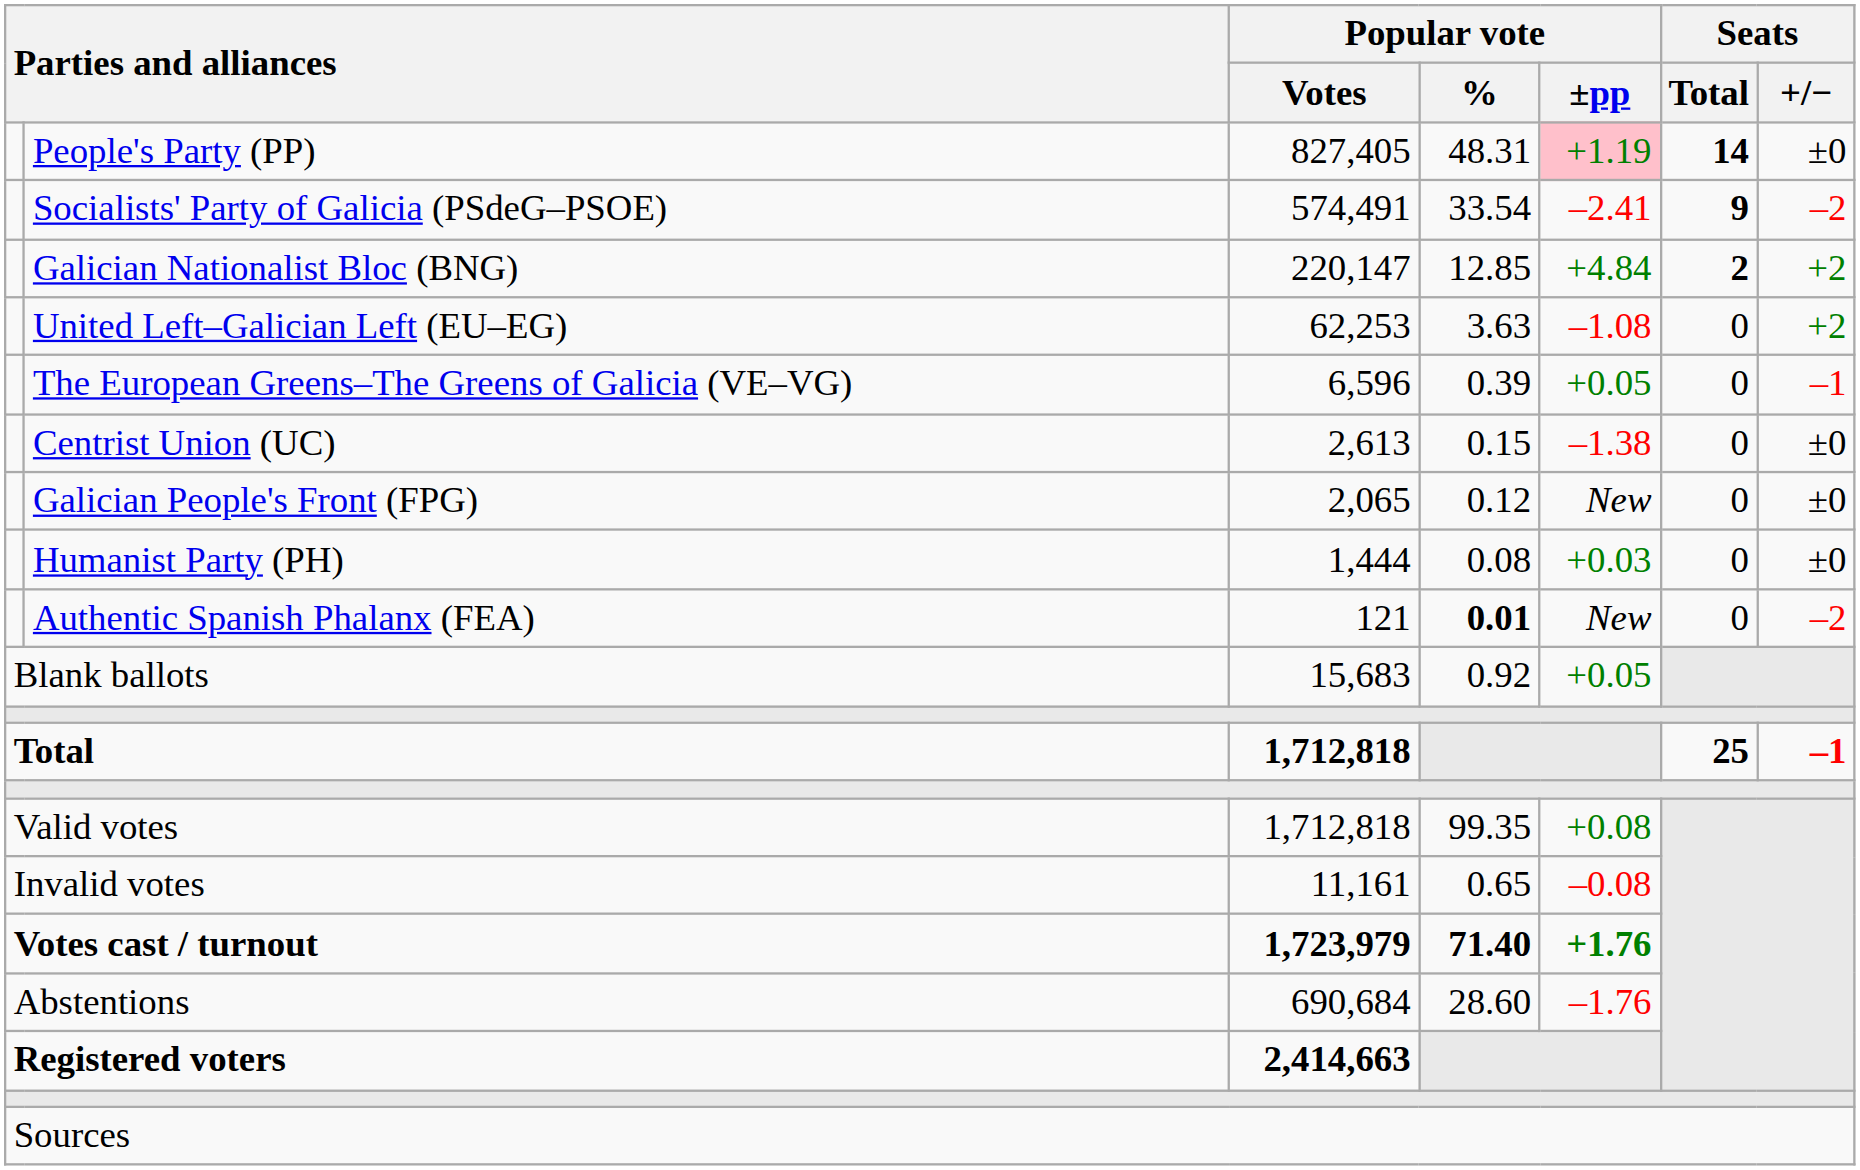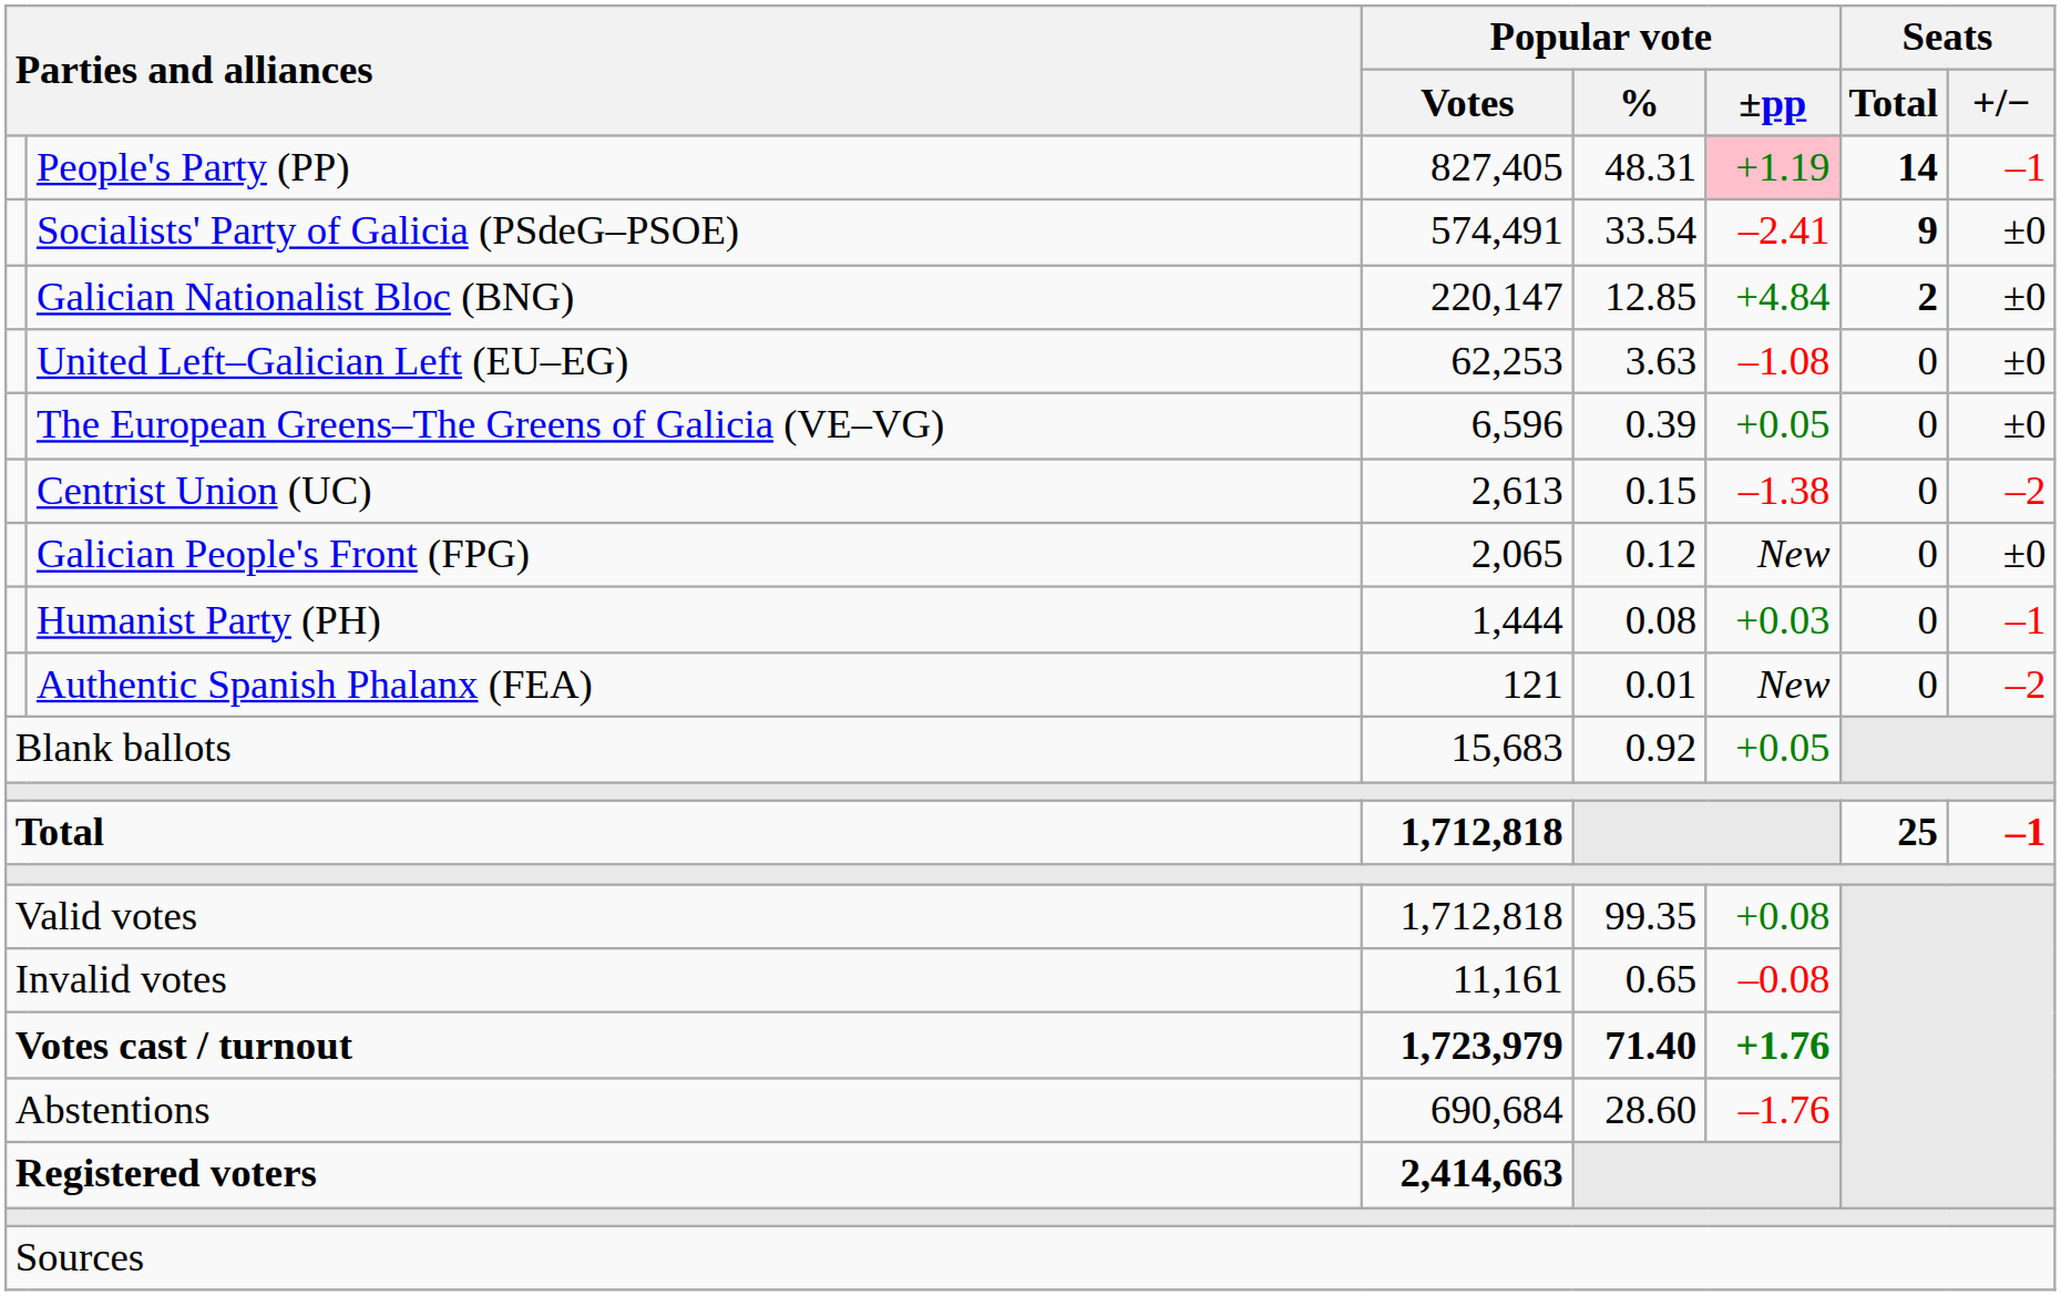People's Party (PP) | Seats / +/−: ±0 -> –1
Socialists' Party of Galicia (PSdeG–PSOE) | Seats / +/−: –2 -> ±0
Galician Nationalist Bloc (BNG) | Seats / +/−: +2 -> ±0
United Left–Galician Left (EU–EG) | Seats / +/−: +2 -> ±0
The European Greens–The Greens of Galicia (VE–VG) | Seats / +/−: –1 -> ±0
Centrist Union (UC) | Seats / +/−: ±0 -> –2
Humanist Party (PH) | Seats / +/−: ±0 -> –1
Authentic Spanish Phalanx (FEA) | Popular vote / %: bold -> normal
